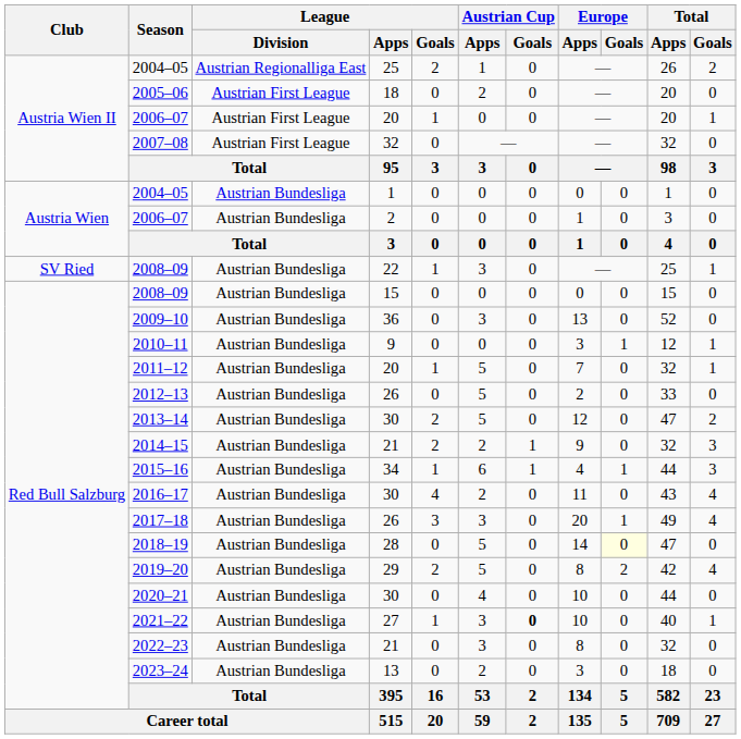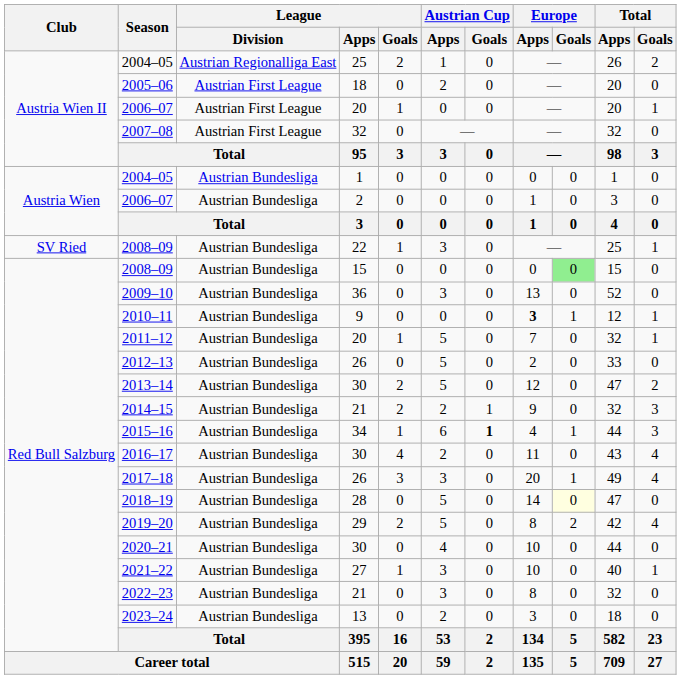2008–09 / 15 | Europe / Goals: no background -> lightgreen background
2010–11 | Europe / Apps: normal -> bold
2015–16 | Austrian Cup / Goals: normal -> bold
2021–22 | Austrian Cup / Goals: bold -> normal
